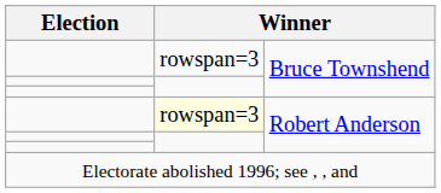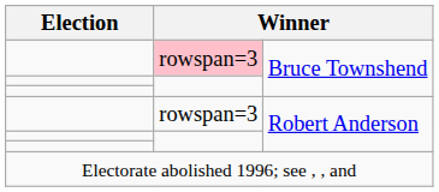rowspan=3 / Bruce Townshend | column 2: no background -> pink background
rowspan=3 / Robert Anderson | column 2: lightyellow background -> no background
